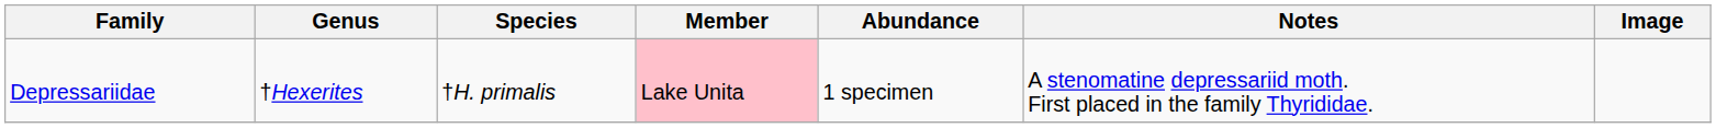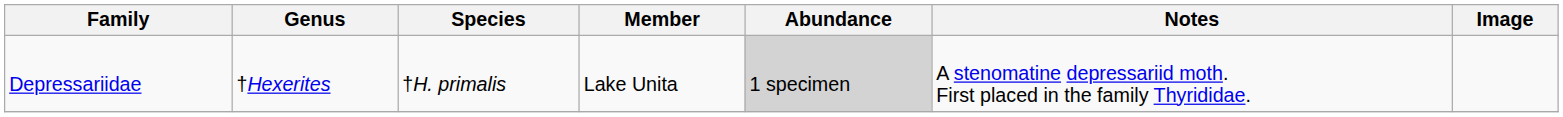Depressariidae | Member: pink background -> no background
Depressariidae | Abundance: no background -> lightgrey background
